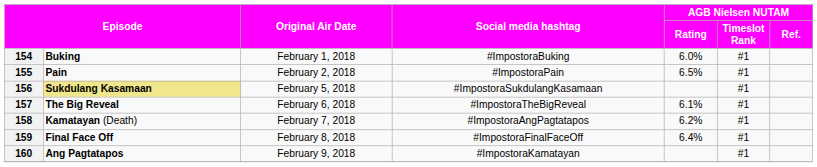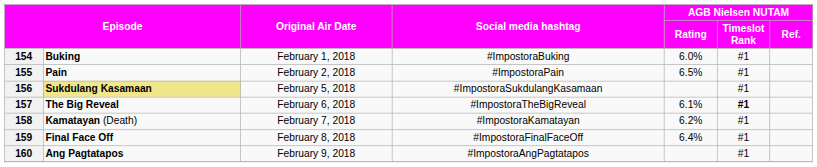157 | AGB Nielsen NUTAM / Timeslot Rank: normal -> bold
158 | Social media hashtag: #ImpostoraAngPagtatapos -> #ImpostoraKamatayan
160 | Social media hashtag: #ImpostoraKamatayan -> #ImpostoraAngPagtatapos
